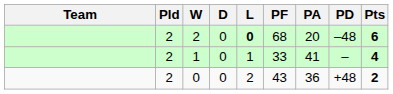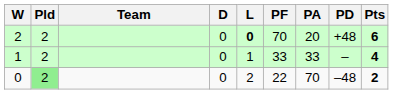columns swapped: Team <-> W
row 2 | PF: 68 -> 70
row 2 | PD: –48 -> +48
row 3 | PA: 41 -> 33
row 4 | Pld: no background -> lightgreen background
row 4 | PF: 43 -> 22
row 4 | PA: 36 -> 70
row 4 | PD: +48 -> –48
